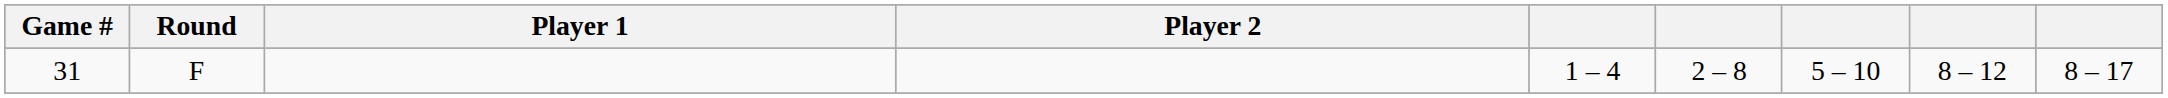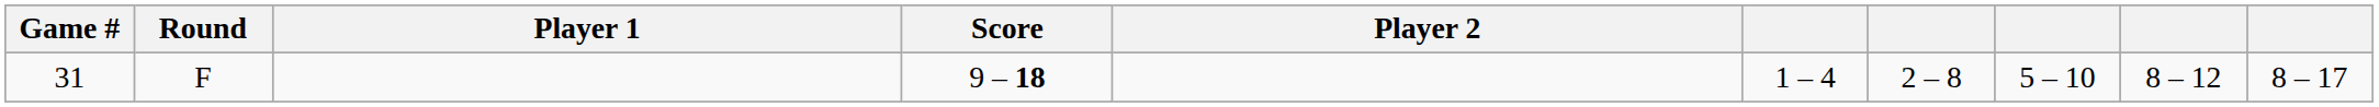+ column: Score | 9 – 18
